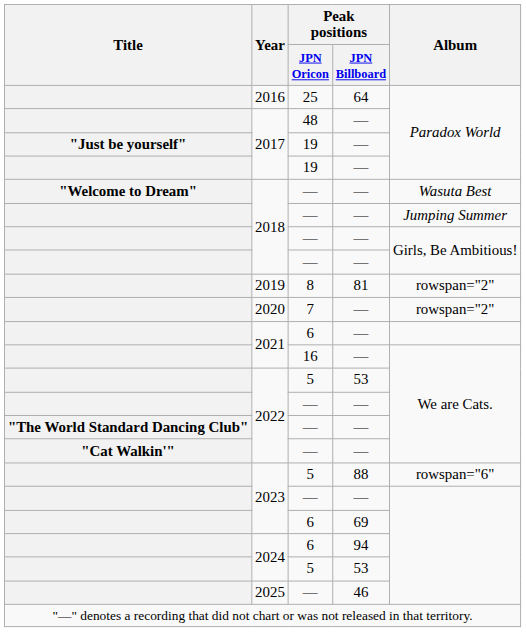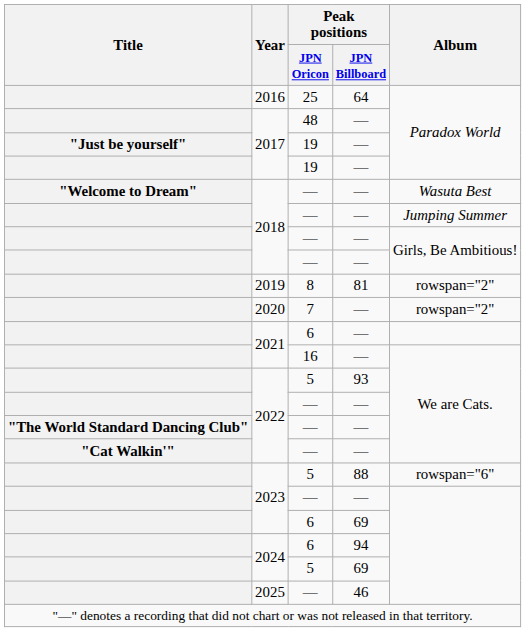2022 / 5 | Peak positions / JPN Billboard: 53 -> 93
2024 / 5 | Peak positions / JPN Billboard: 53 -> 69
